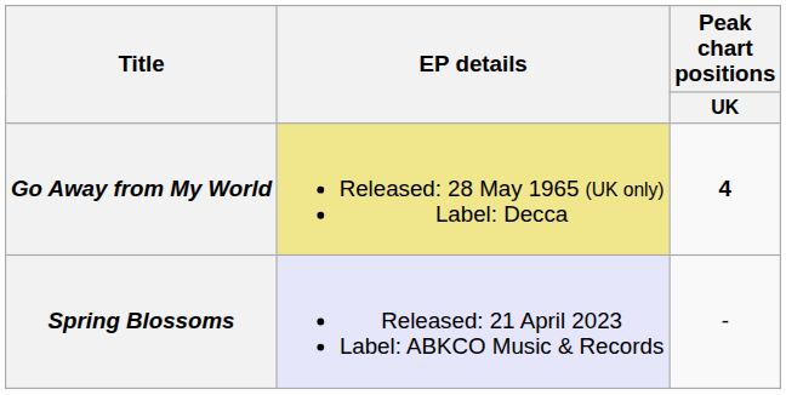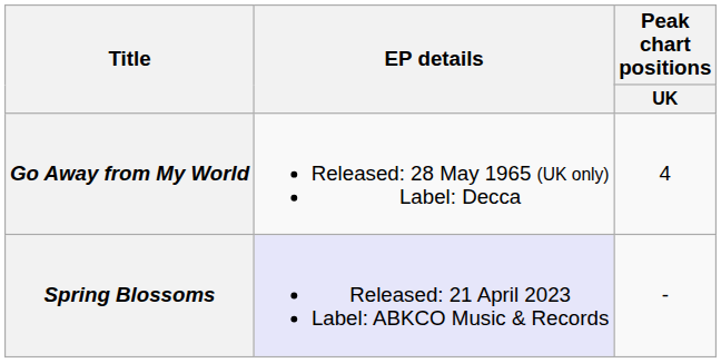Go Away from My World | EP details: khaki background -> no background
Go Away from My World | Peak chart positions / UK: bold -> normal
